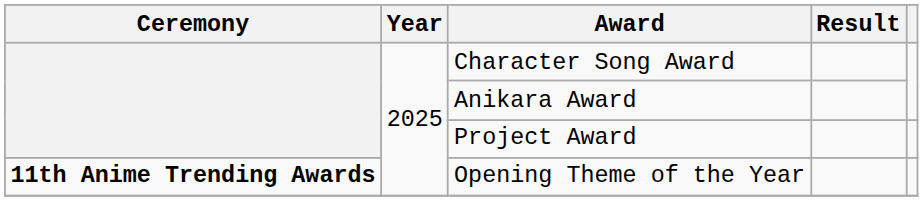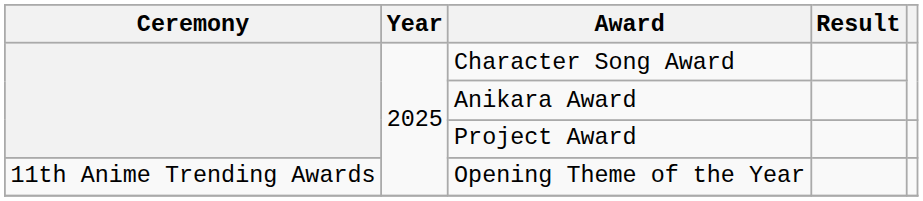Opening Theme of the Year | Ceremony: bold -> normal
